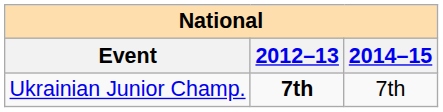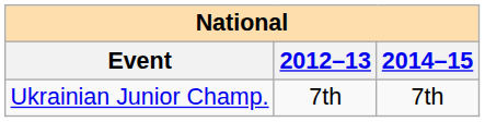Ukrainian Junior Champ. | 2012–13: bold -> normal
